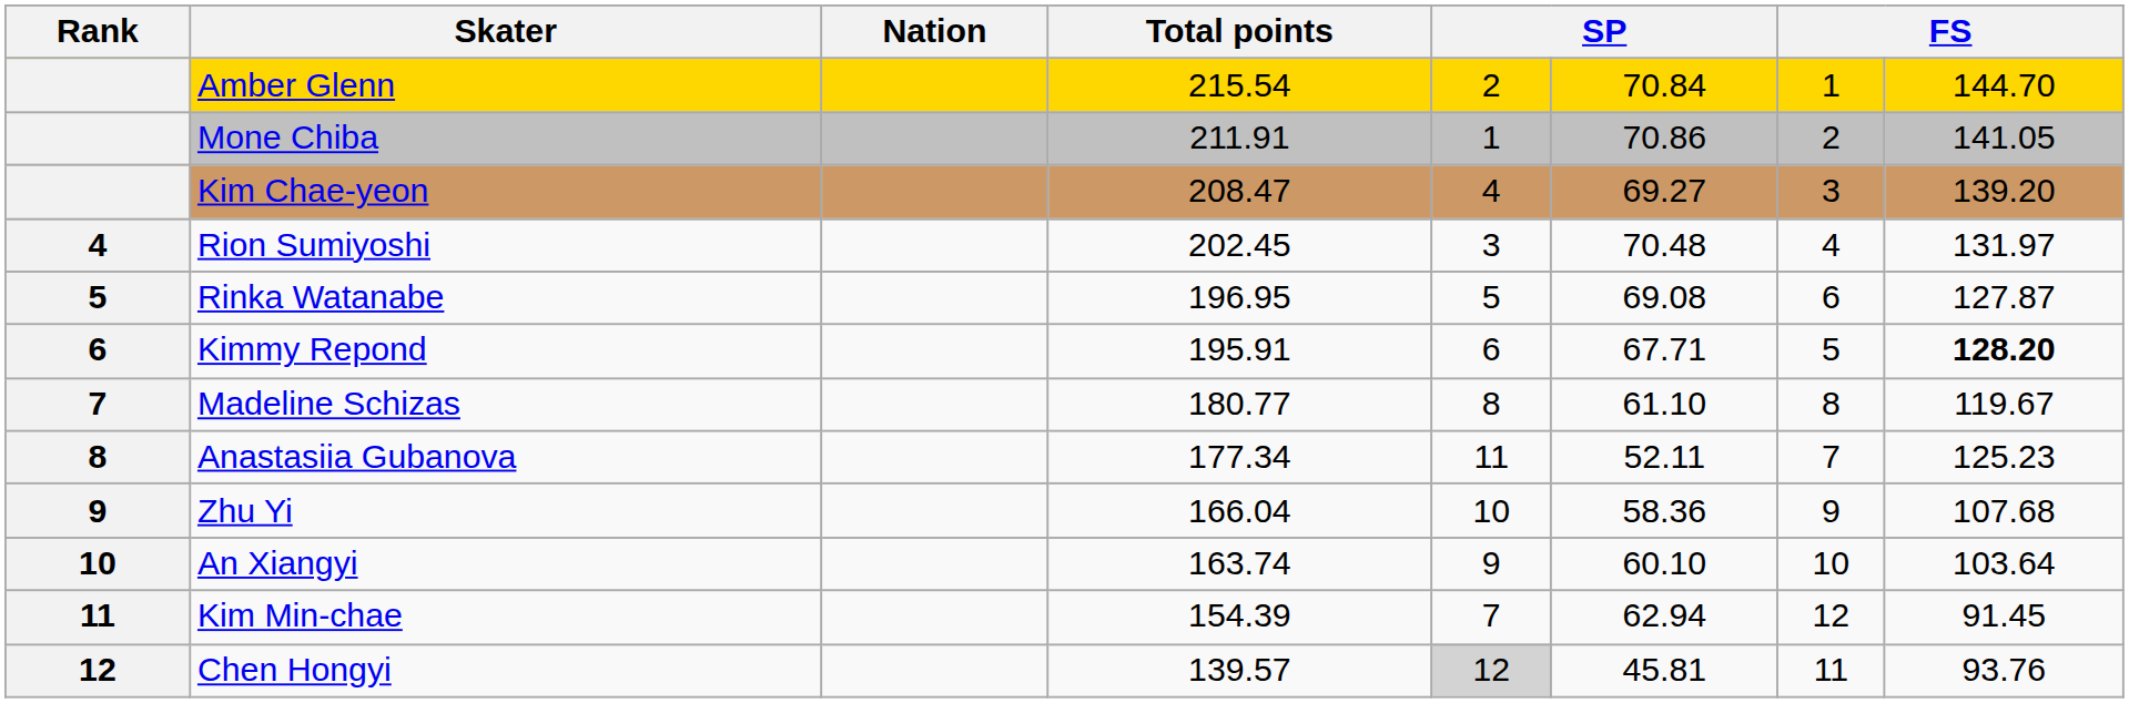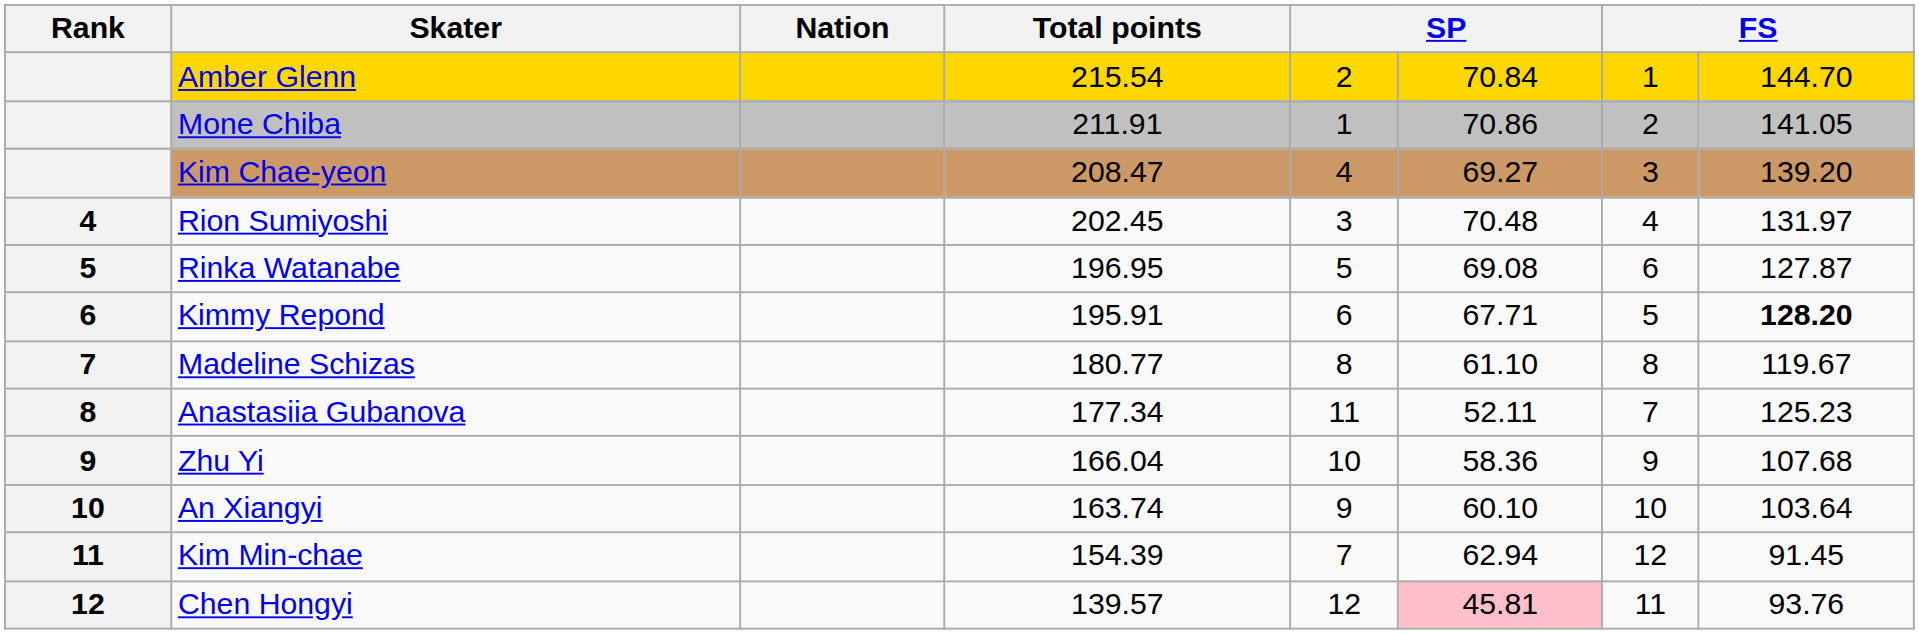Chen Hongyi | column 5: lightgrey background -> no background
Chen Hongyi | column 6: no background -> pink background
